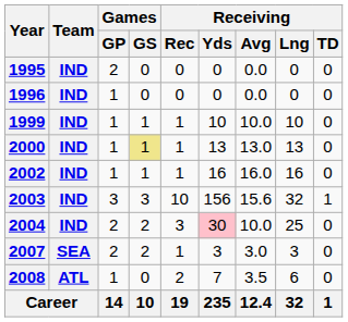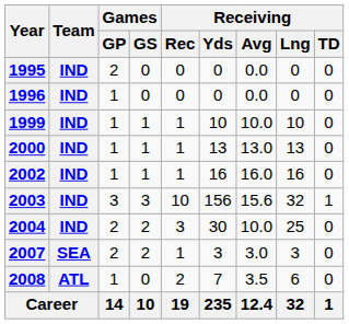2000 | Games / GS: khaki background -> no background
2004 | Receiving / Yds: pink background -> no background
